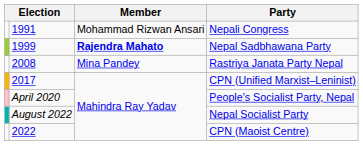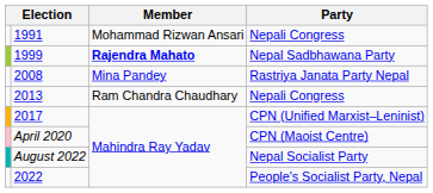+ row: 2013 | Ram Chandra Chaudhary | Nepali Congress
April 2020 | Party: People's Socialist Party, Nepal -> CPN (Maoist Centre)
2022 | Party: CPN (Maoist Centre) -> People's Socialist Party, Nepal
